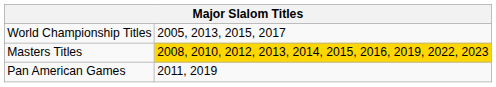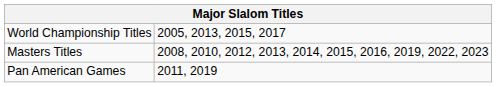Masters Titles | column 2: gold background -> no background
